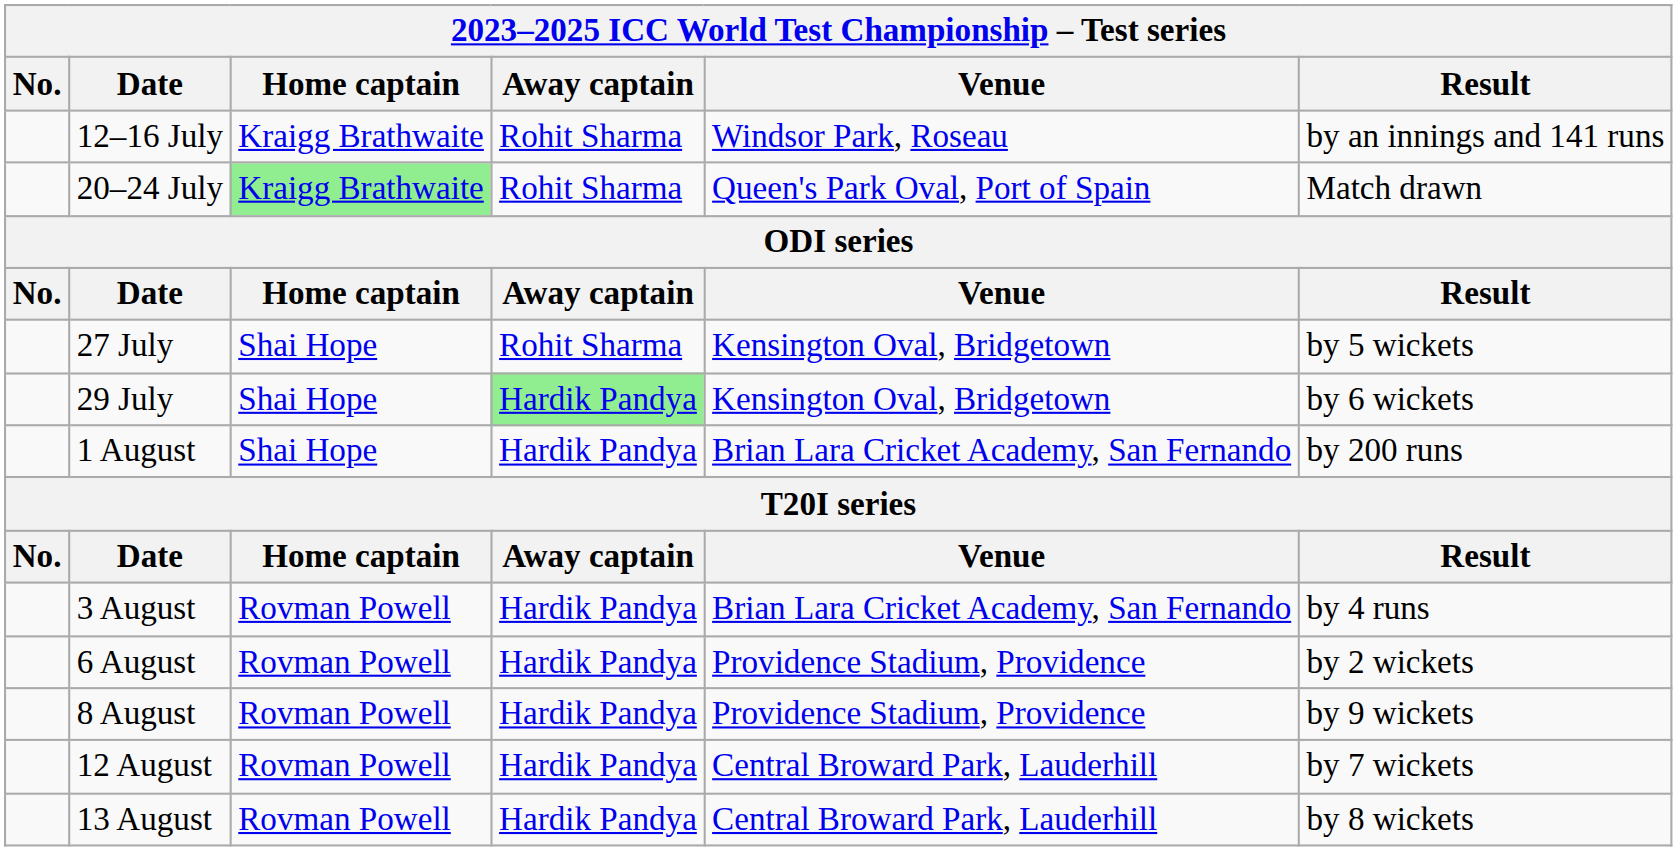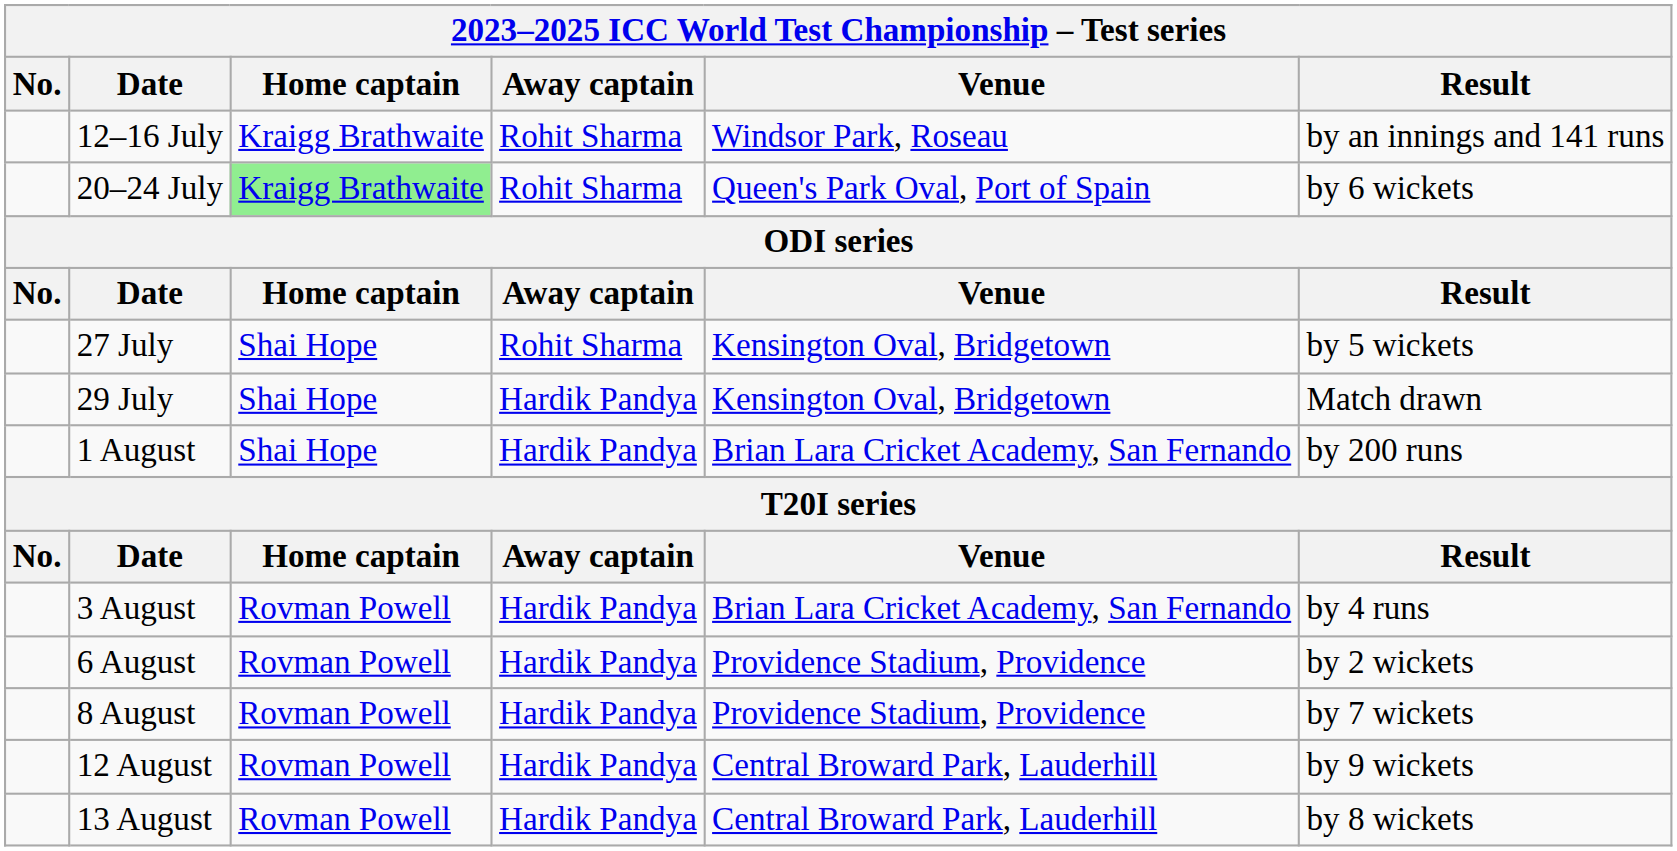20–24 July | Result: Match drawn -> by 6 wickets
29 July | Away captain: lightgreen background -> no background
29 July | Result: by 6 wickets -> Match drawn
8 August | Result: by 9 wickets -> by 7 wickets
12 August | Result: by 7 wickets -> by 9 wickets
